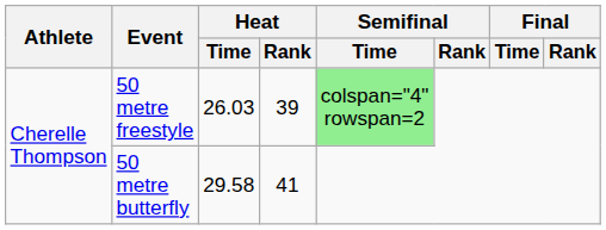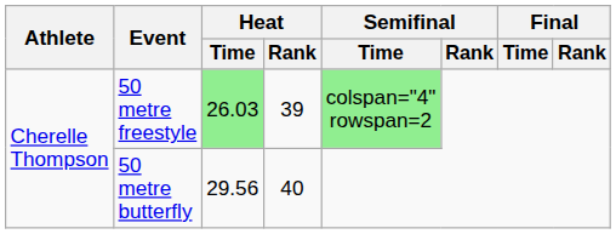50 metre freestyle | Heat / Time: no background -> lightgreen background
50 metre butterfly | Heat / Time: 29.58 -> 29.56
50 metre butterfly | Heat / Rank: 41 -> 40
